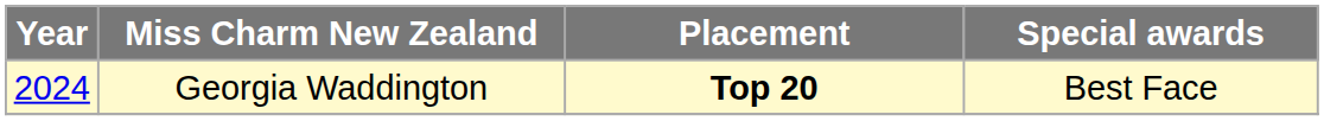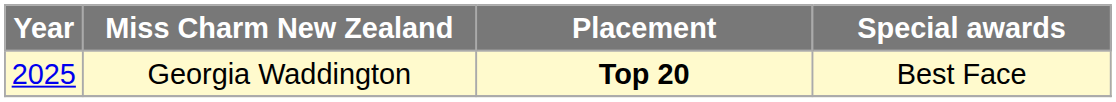Georgia Waddington | Year: 2024 -> 2025
